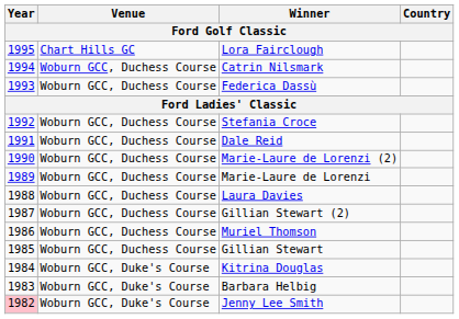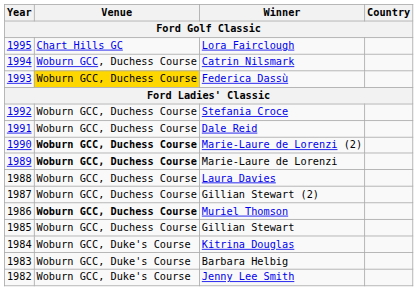Federica Dassù | Venue: no background -> gold background
Marie-Laure de Lorenzi (2) | Venue: normal -> bold
Marie-Laure de Lorenzi | Venue: normal -> bold
Muriel Thomson | Venue: normal -> bold
Jenny Lee Smith | Year: pink background -> no background
